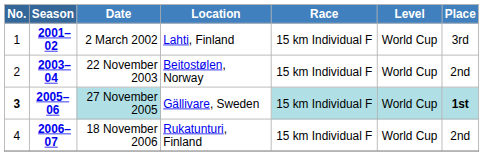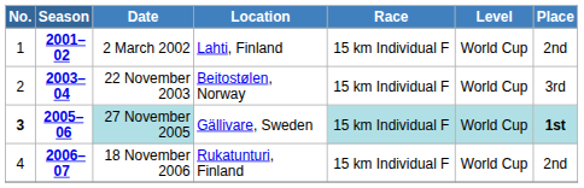2 March 2002 | Place: 3rd -> 2nd
22 November 2003 | Place: 2nd -> 3rd
